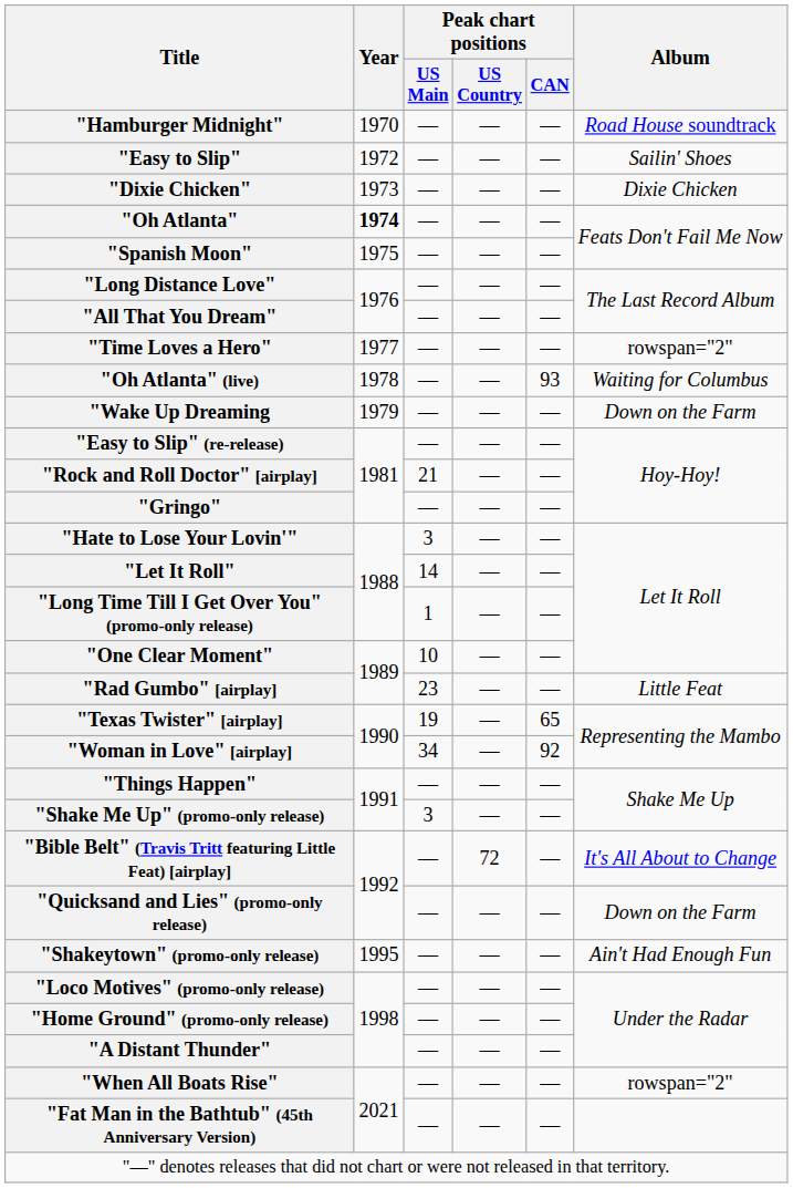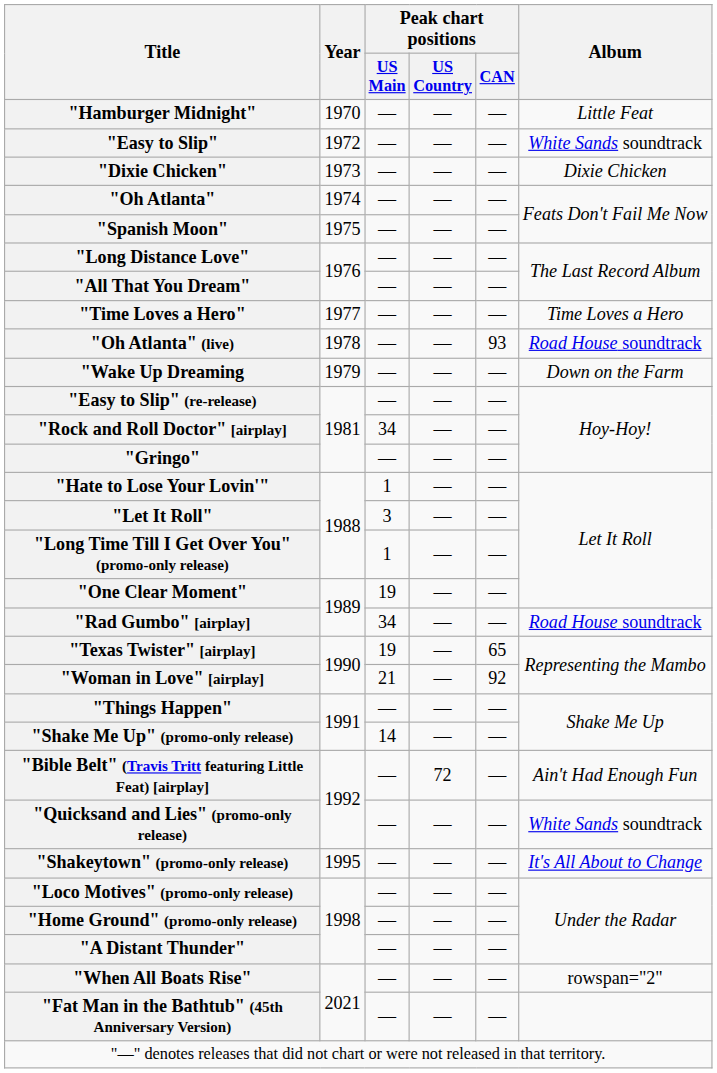"Hamburger Midnight" | Album: Road House soundtrack -> Little Feat
"Easy to Slip" | Album: Sailin' Shoes -> White Sands soundtrack
"Oh Atlanta" | Year: bold -> normal
"Time Loves a Hero" | Album: rowspan="2" -> Time Loves a Hero
"Oh Atlanta" (live) | Album: Waiting for Columbus -> Road House soundtrack
"Rock and Roll Doctor" [airplay] | Peak chart positions / US Main: 21 -> 34
"Hate to Lose Your Lovin'" | Peak chart positions / US Main: 3 -> 1
"Let It Roll" | Peak chart positions / US Main: 14 -> 3
"One Clear Moment" | Peak chart positions / US Main: 10 -> 19
"Rad Gumbo" [airplay] | Peak chart positions / US Main: 23 -> 34
"Rad Gumbo" [airplay] | Album: Little Feat -> Road House soundtrack
"Woman in Love" [airplay] | Peak chart positions / US Main: 34 -> 21
"Shake Me Up" (promo-only release) | Peak chart positions / US Main: 3 -> 14
"Bible Belt" (Travis Tritt featuring Little Feat) [airplay] | Album: It's All About to Change -> Ain't Had Enough Fun
"Quicksand and Lies" (promo-only release) | Album: Down on the Farm -> White Sands soundtrack
"Shakeytown" (promo-only release) | Album: Ain't Had Enough Fun -> It's All About to Change
